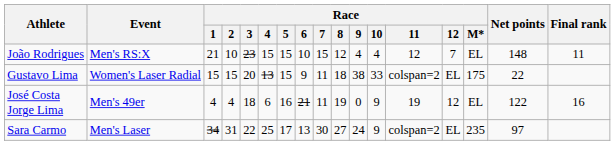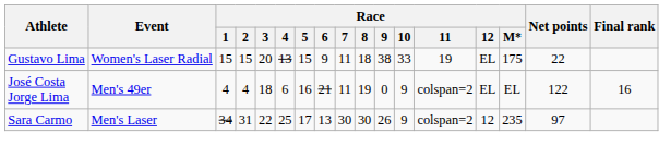- row: João Rodrigues | Men's RS:X | 21 | 10 | 23 | 15 | 15 | 10 | 15 | 12 | 4 | 4 | 12 | 7 | EL | 148 | 11
Gustavo Lima | Race / 11: colspan=2 -> 19
José Costa Jorge Lima | Race / 11: 19 -> colspan=2
José Costa Jorge Lima | Race / 12: 12 -> EL
Sara Carmo | Race / 8: 27 -> 30
Sara Carmo | Race / 9: 24 -> 26
Sara Carmo | Race / 12: EL -> 12
